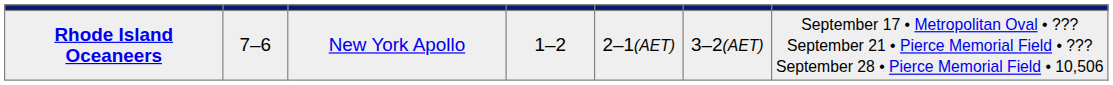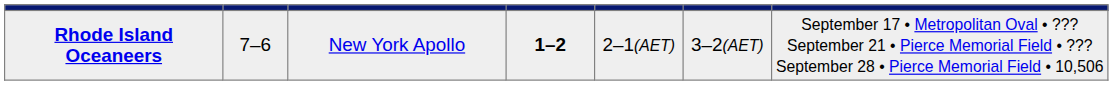Rhode Island Oceaneers | column 4: normal -> bold
